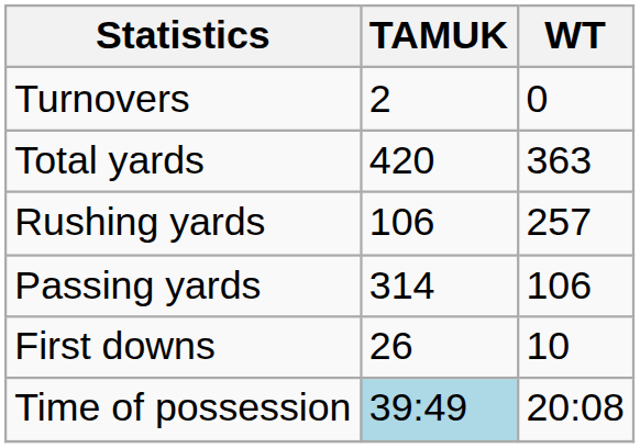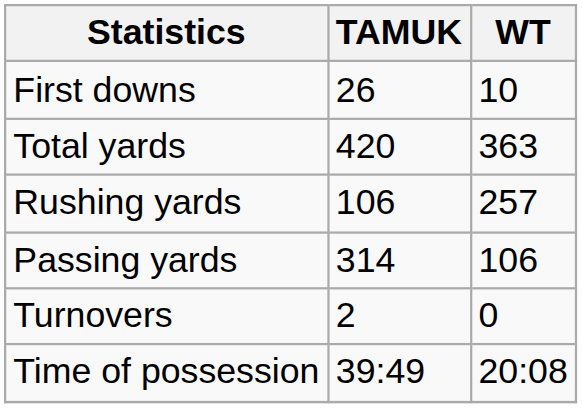rows swapped: First downs <-> Turnovers
Time of possession | TAMUK: lightblue background -> no background
